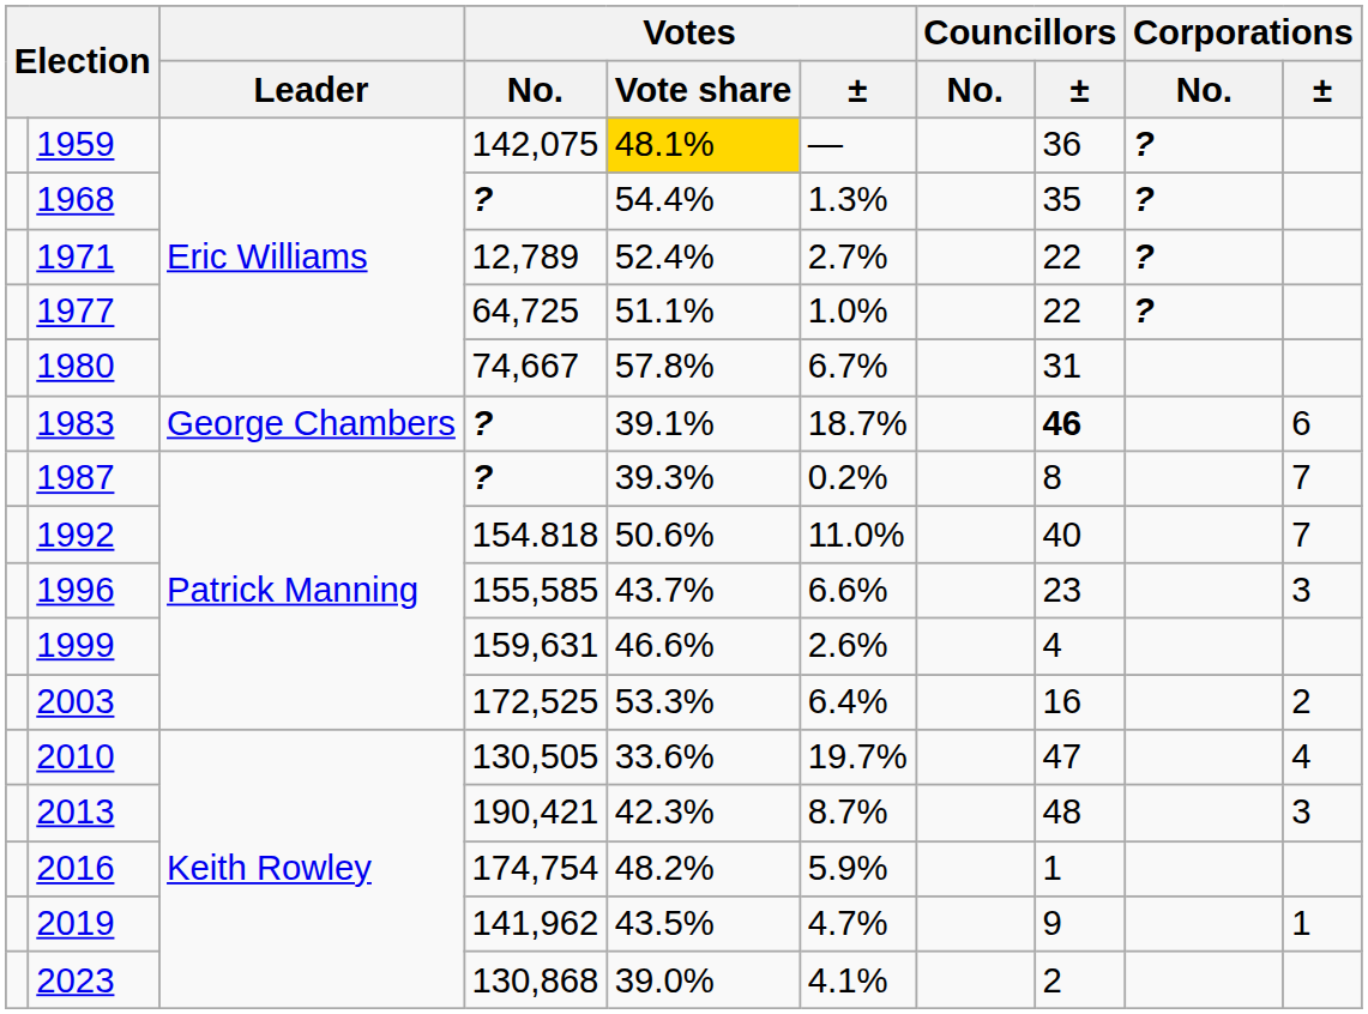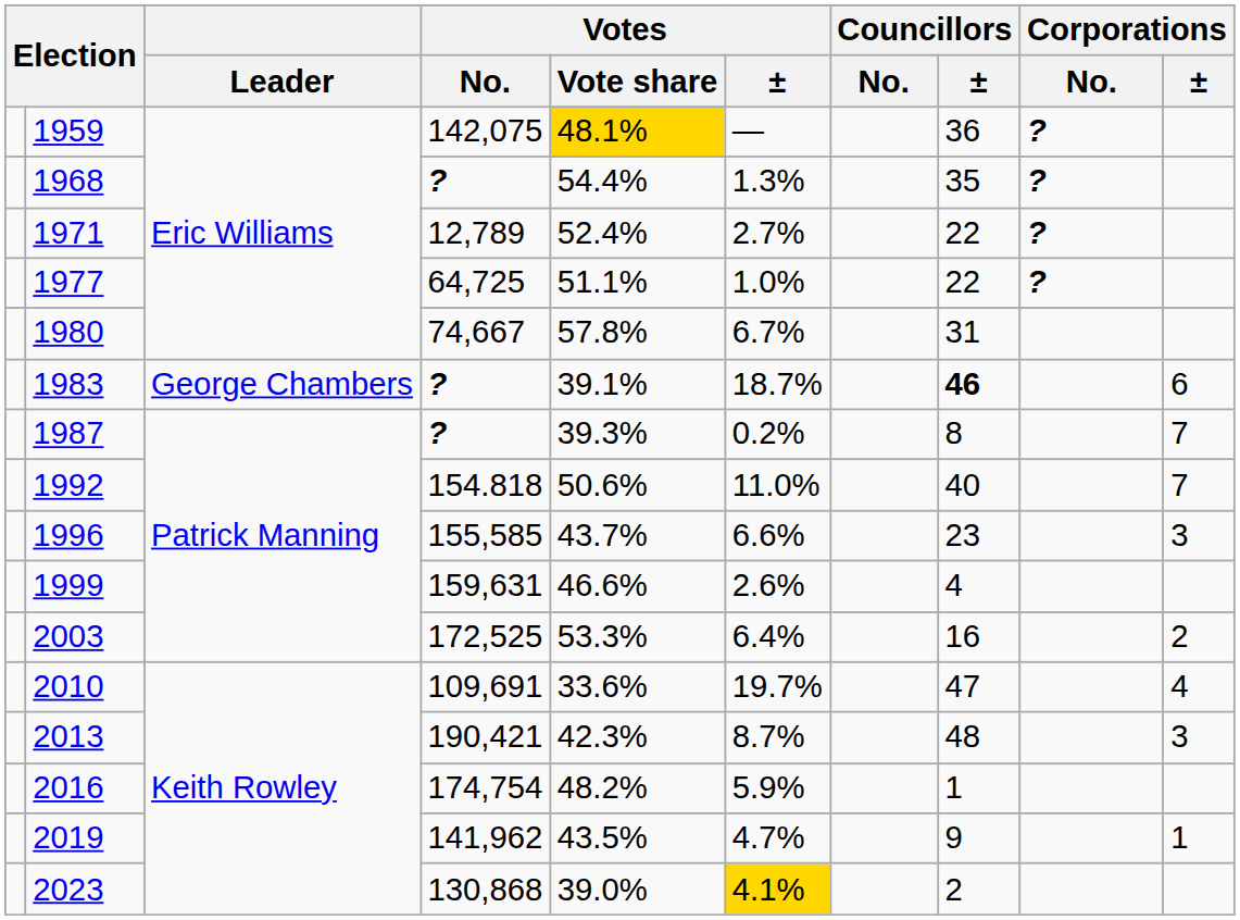2010 | Votes / No.: 130,505 -> 109,691
2023 | Votes / ±: no background -> gold background
